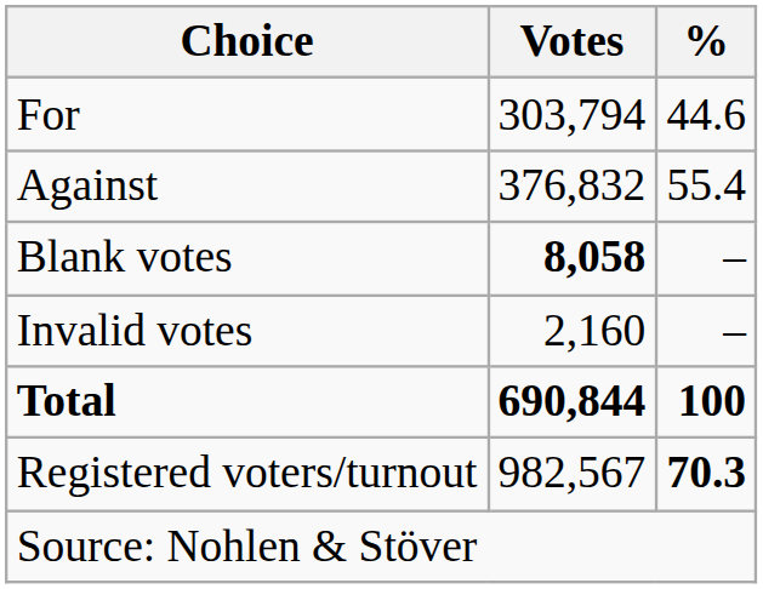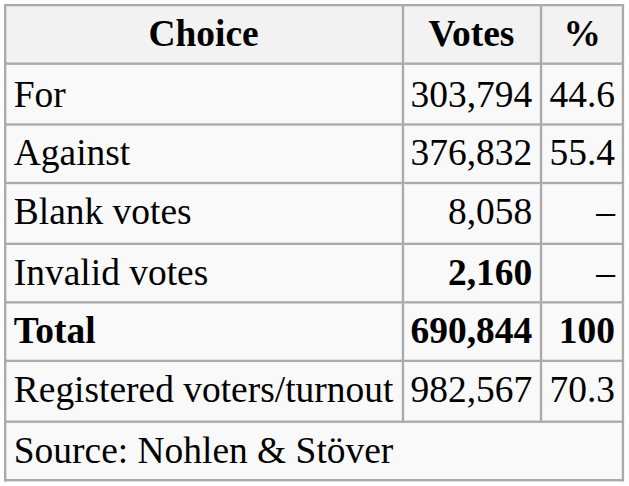Blank votes | Votes: bold -> normal
Invalid votes | Votes: normal -> bold
Registered voters/turnout | %: bold -> normal
